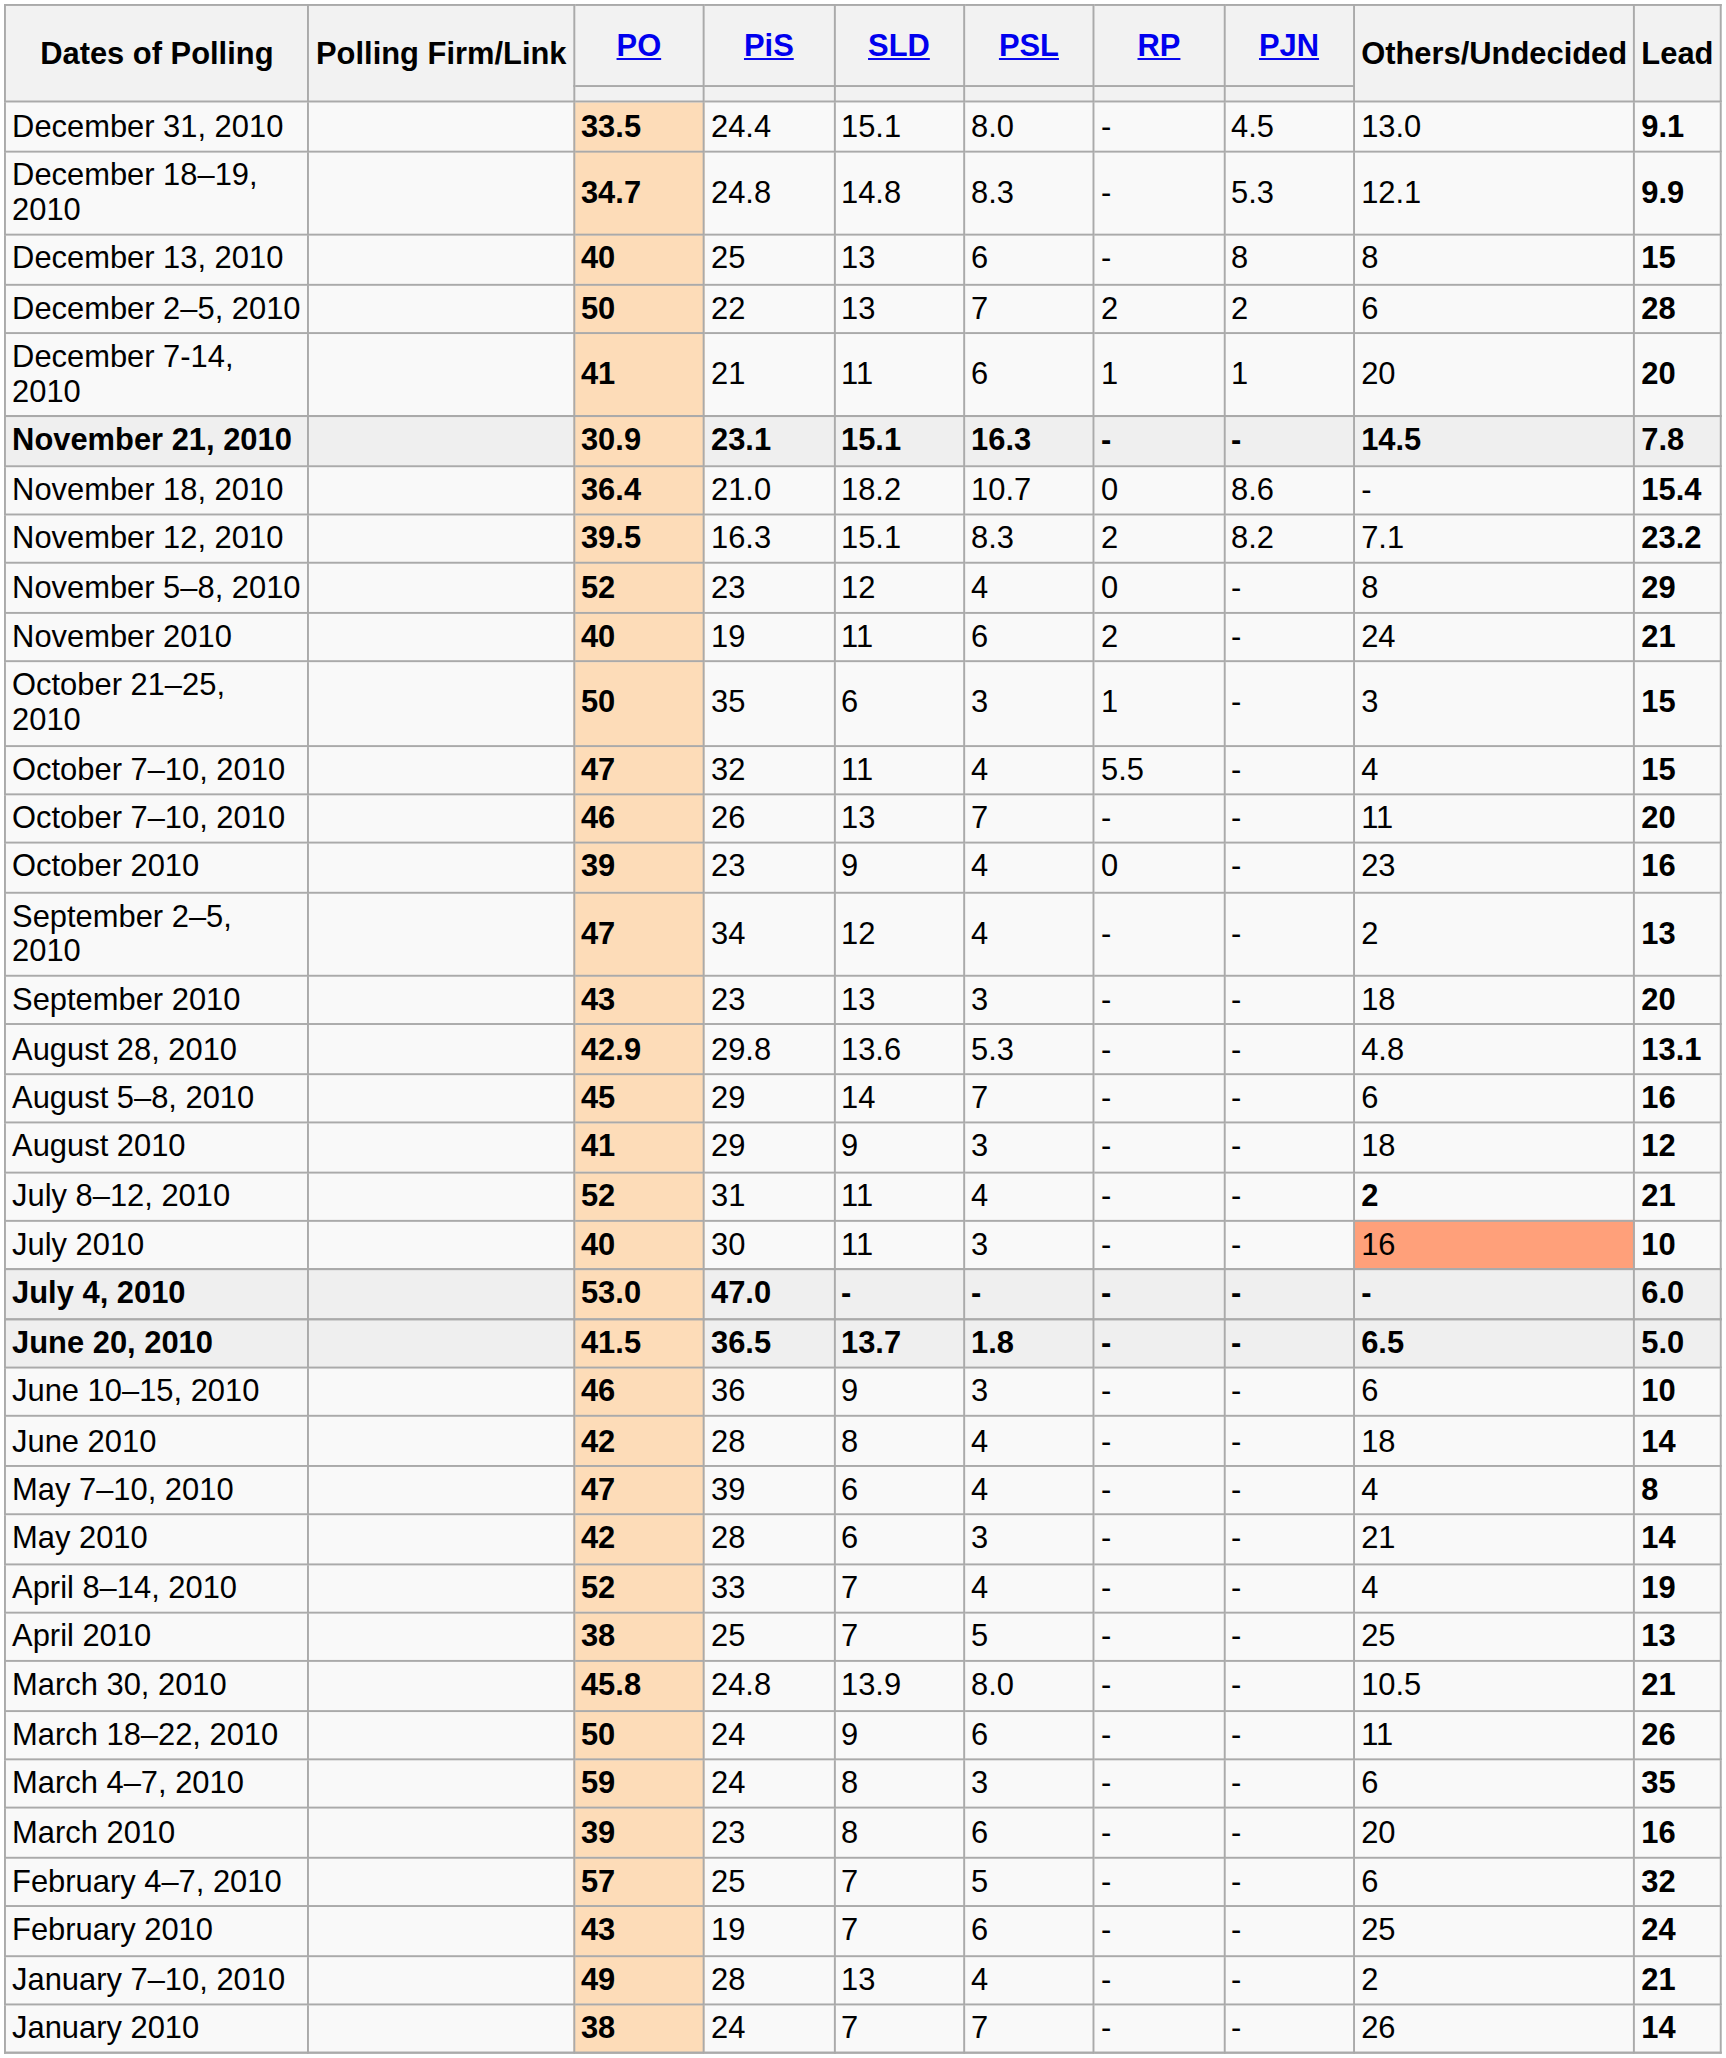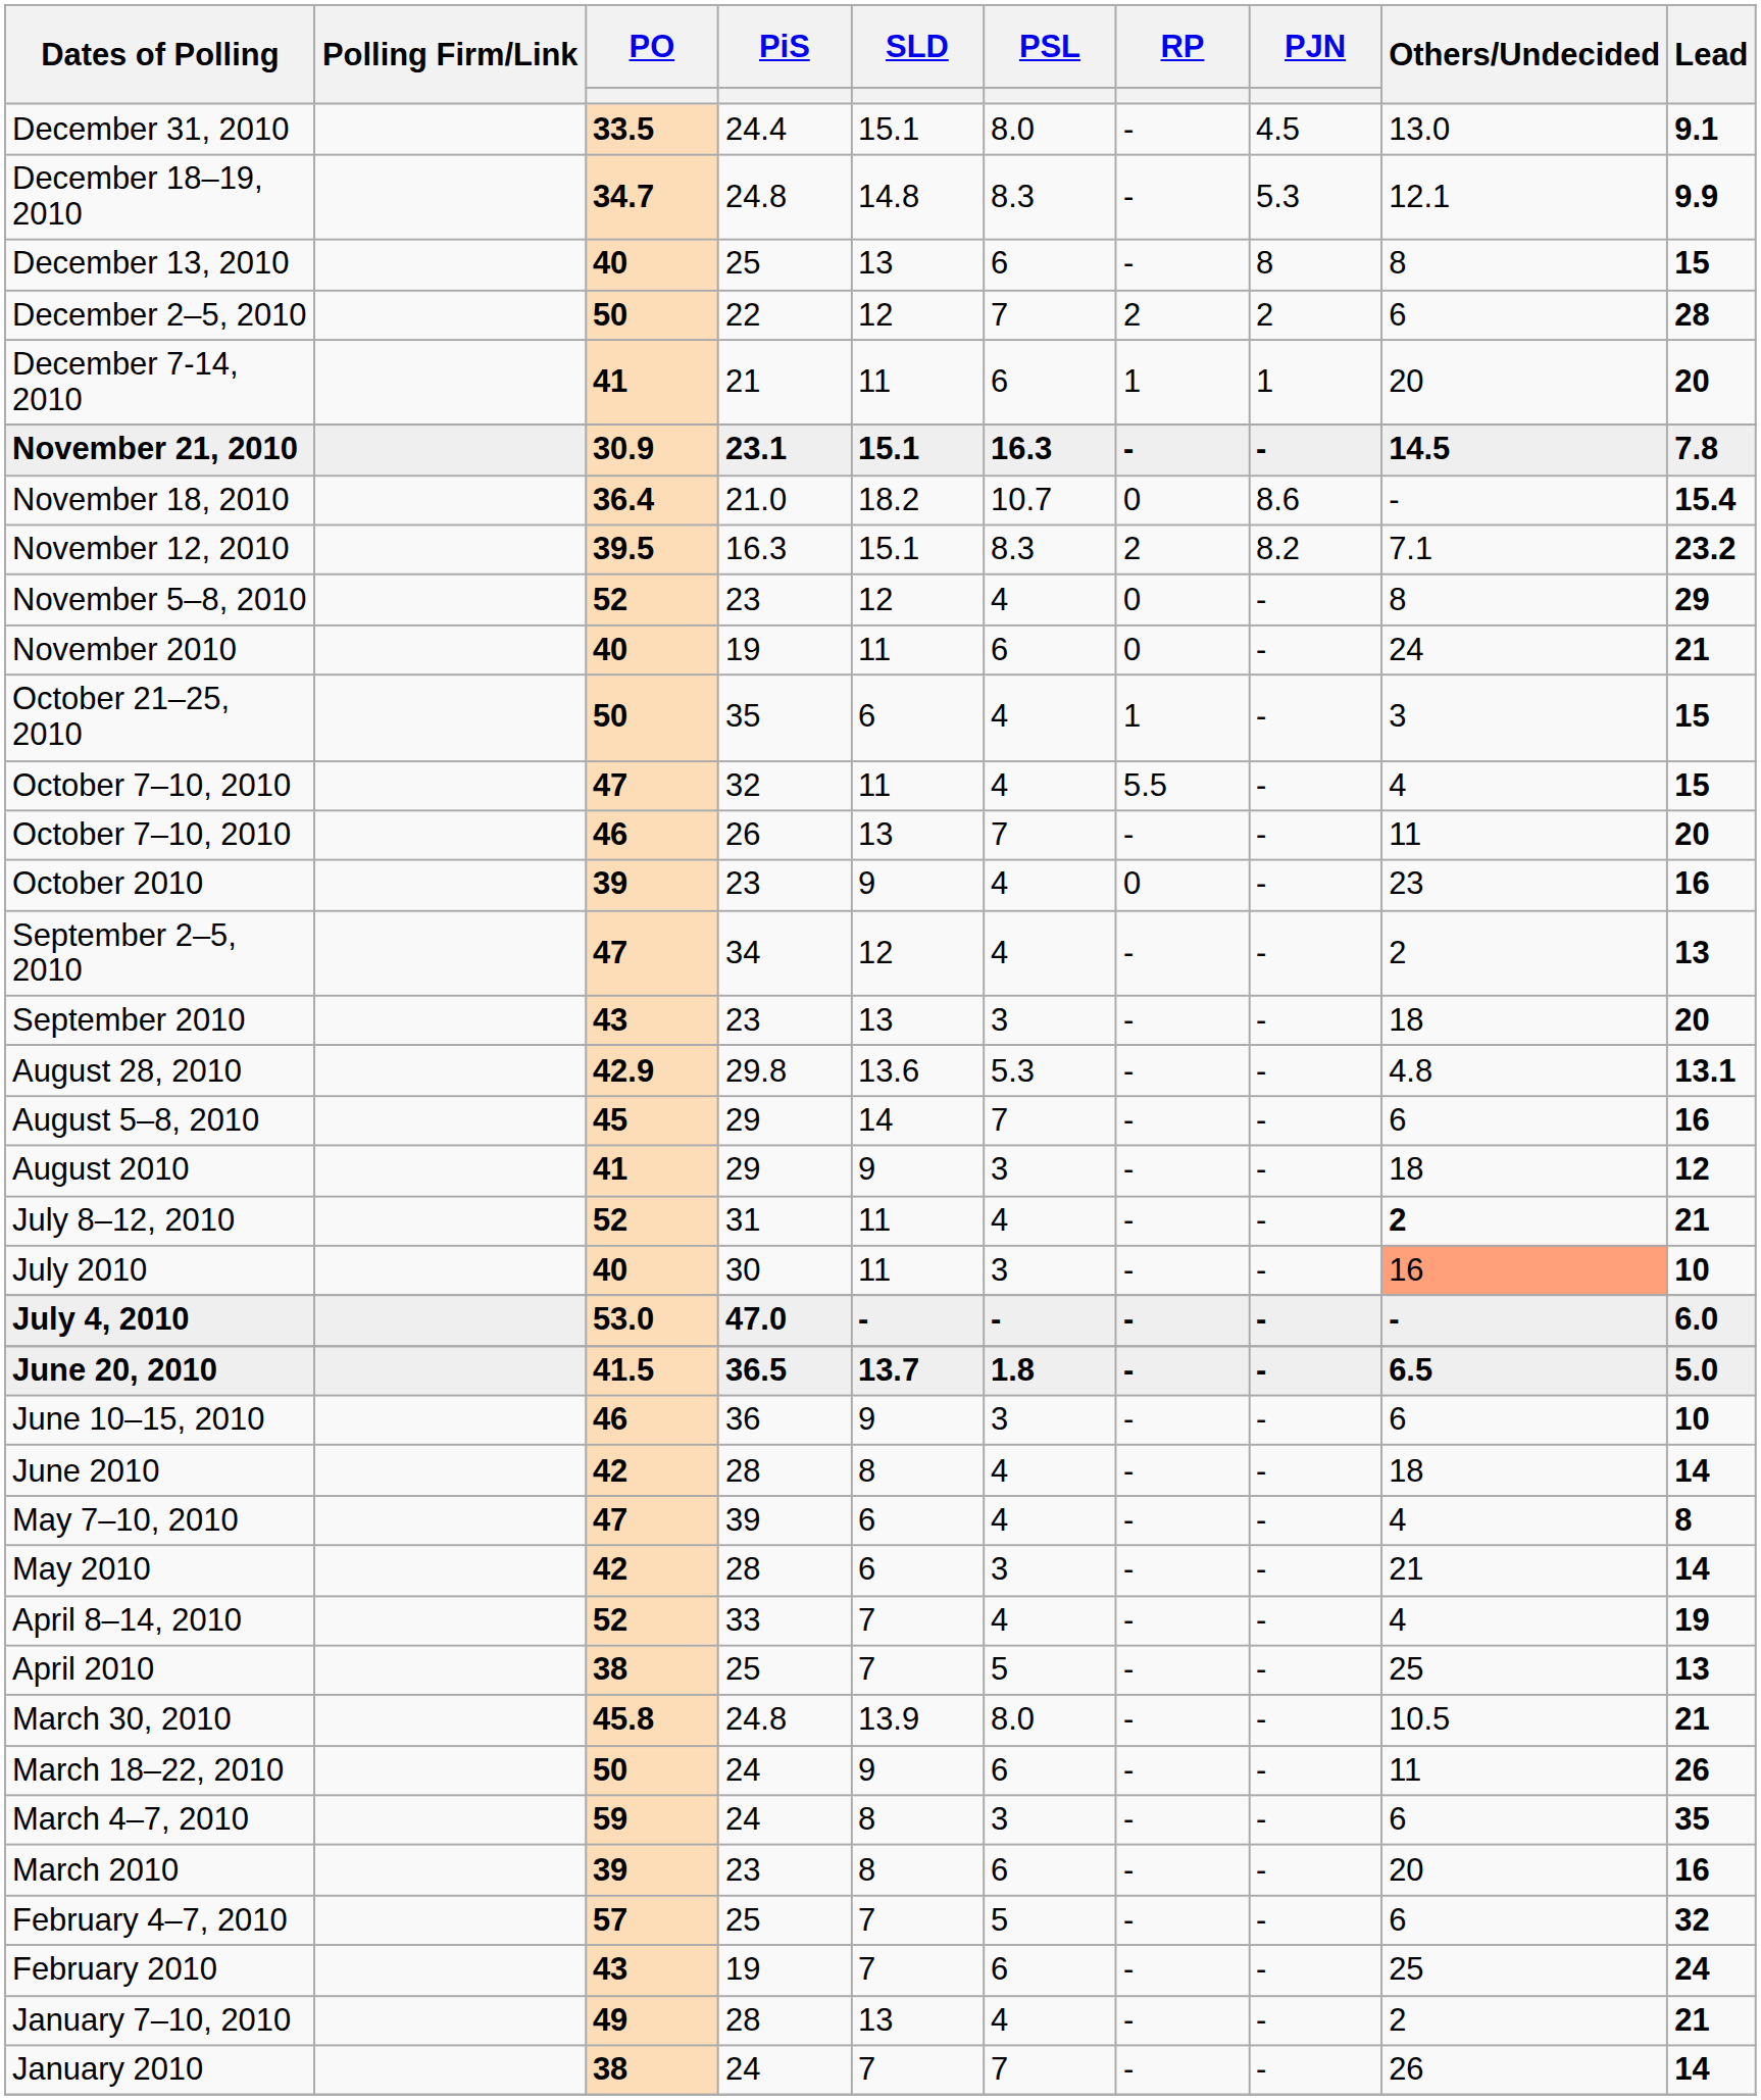December 2–5, 2010 | SLD: 13 -> 12
November 2010 | RP: 2 -> 0
October 21–25, 2010 | PSL: 3 -> 4
